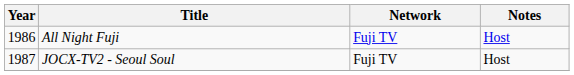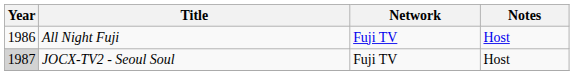JOCX-TV2 - Seoul Soul | Year: no background -> lightgrey background
